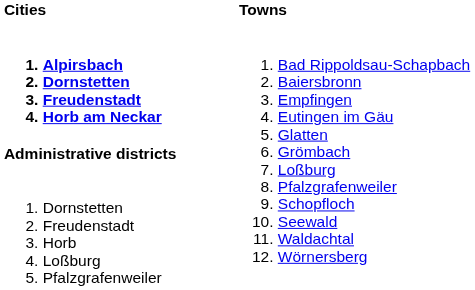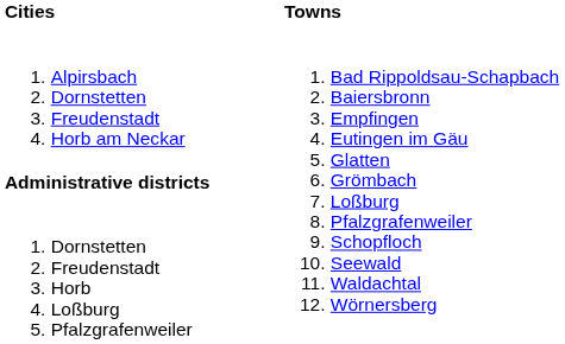Alpirsbach Dornstetten Freudenstadt Horb am Neckar | Cities: bold -> normal
